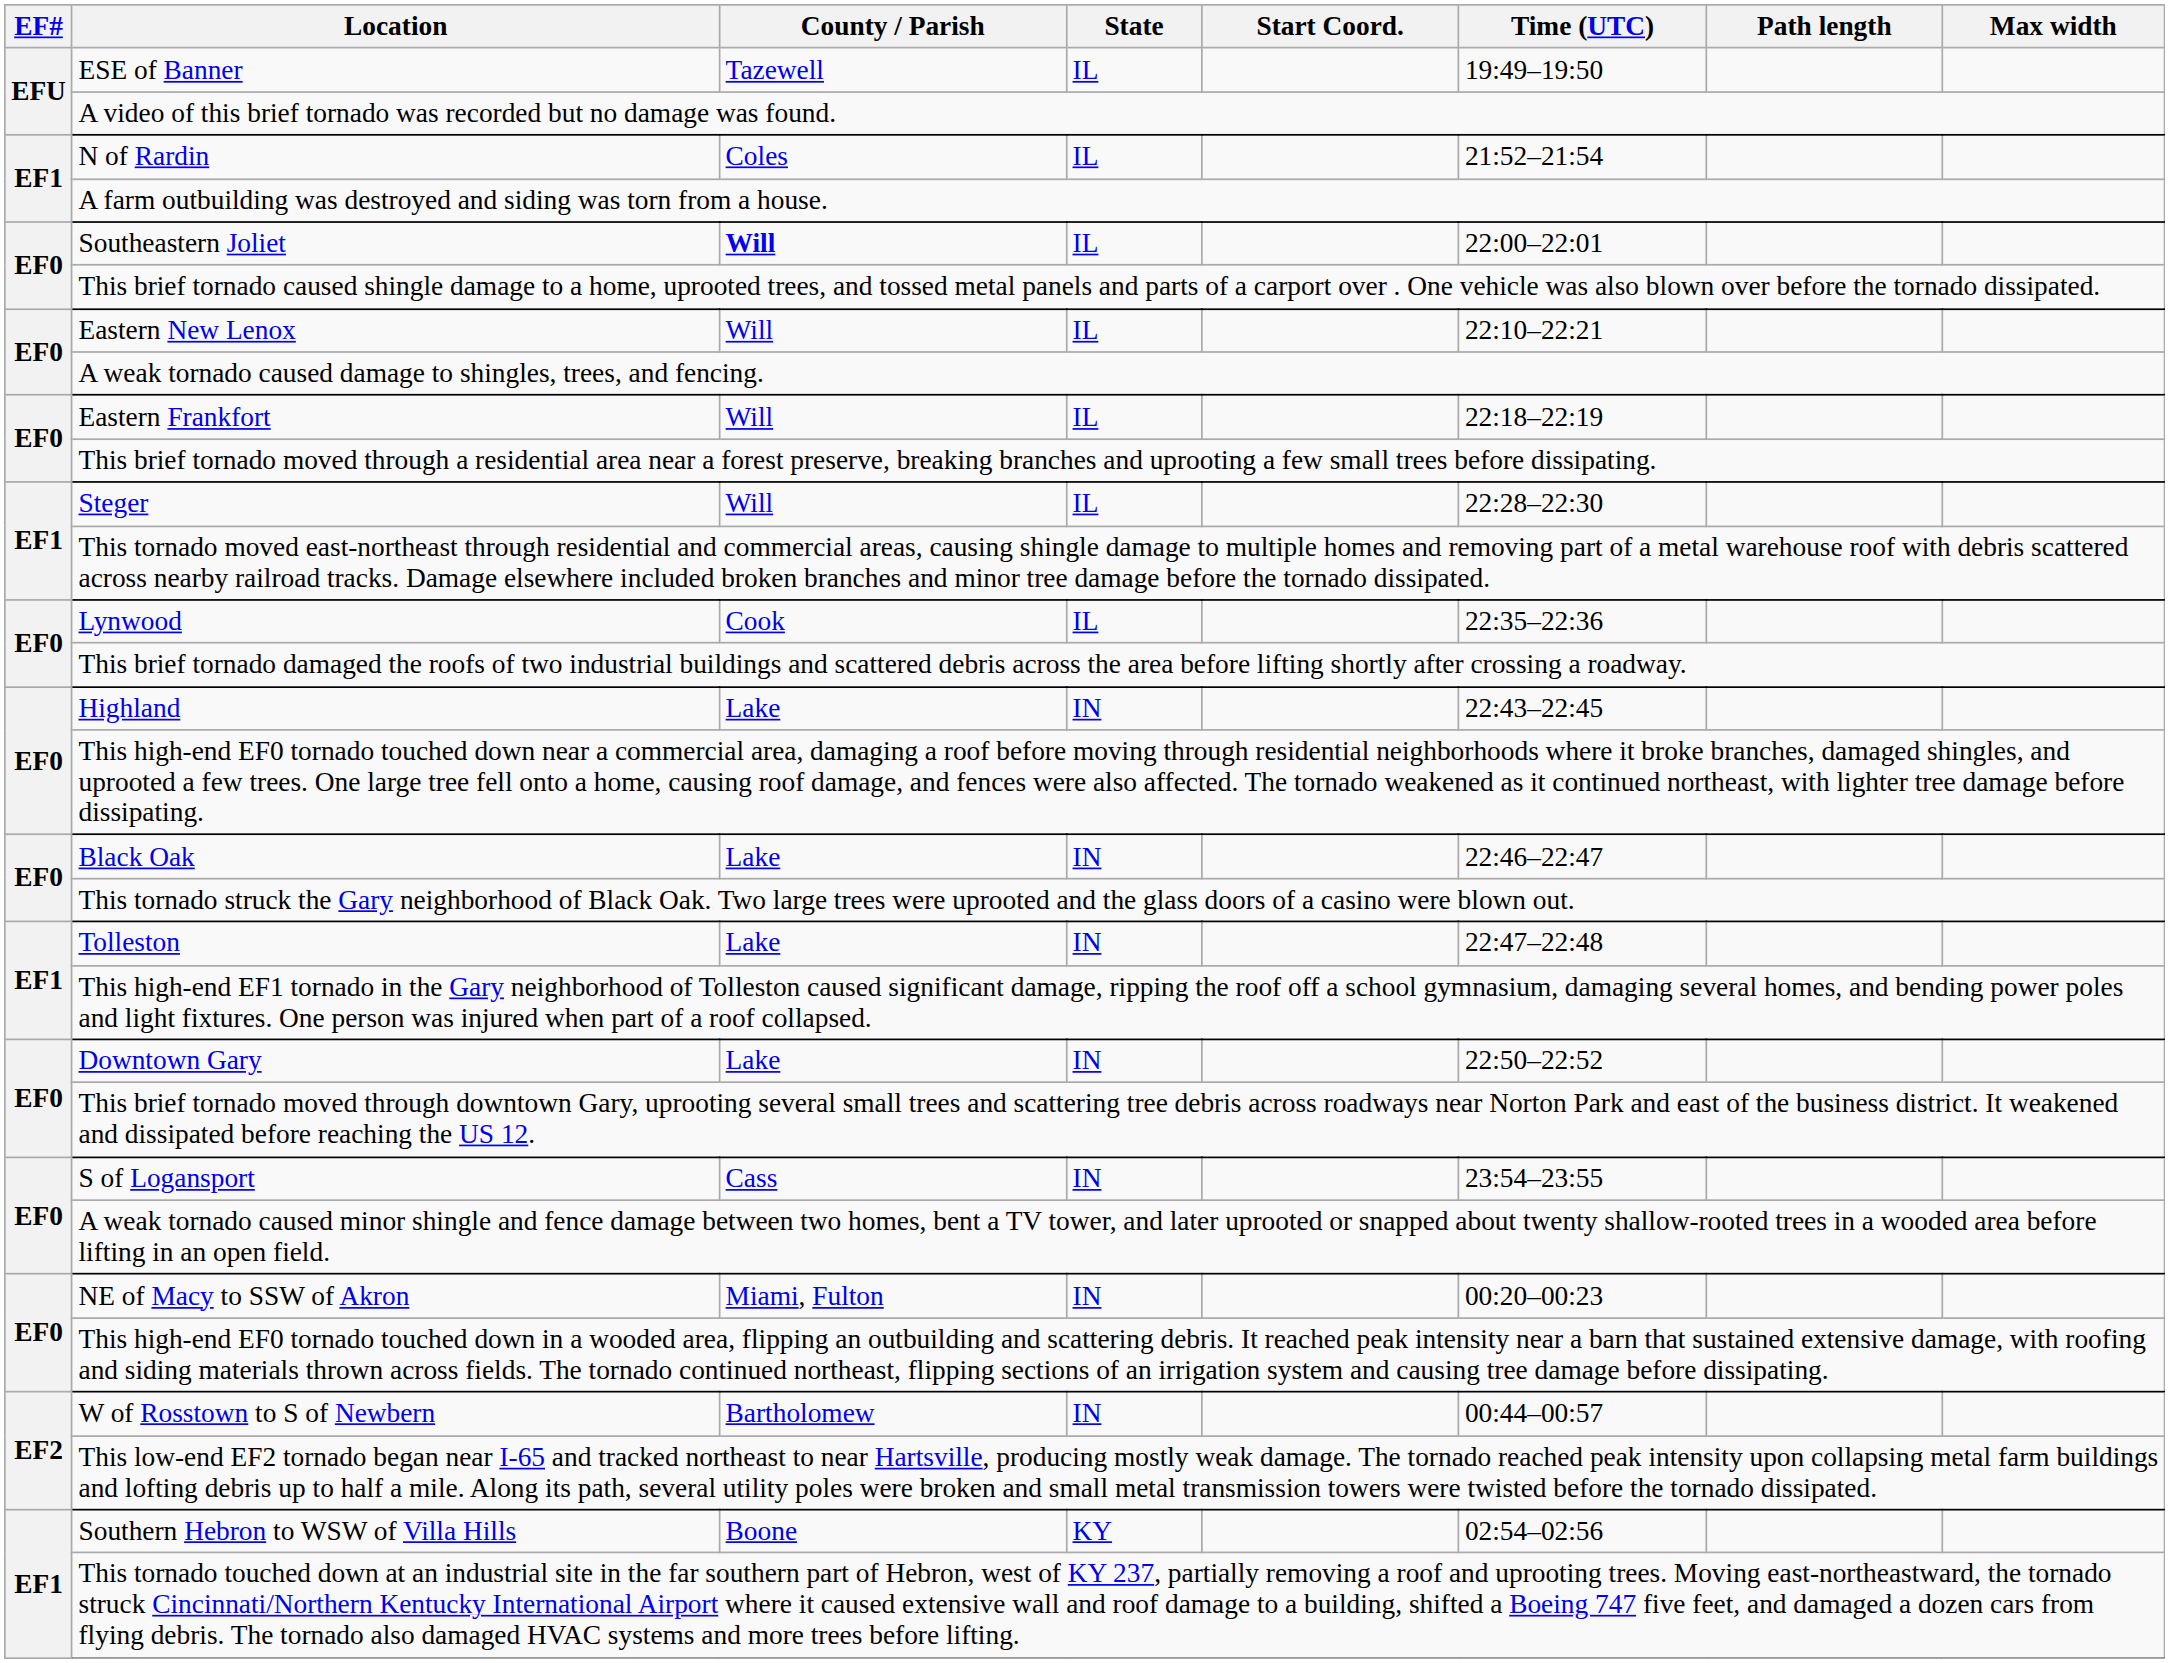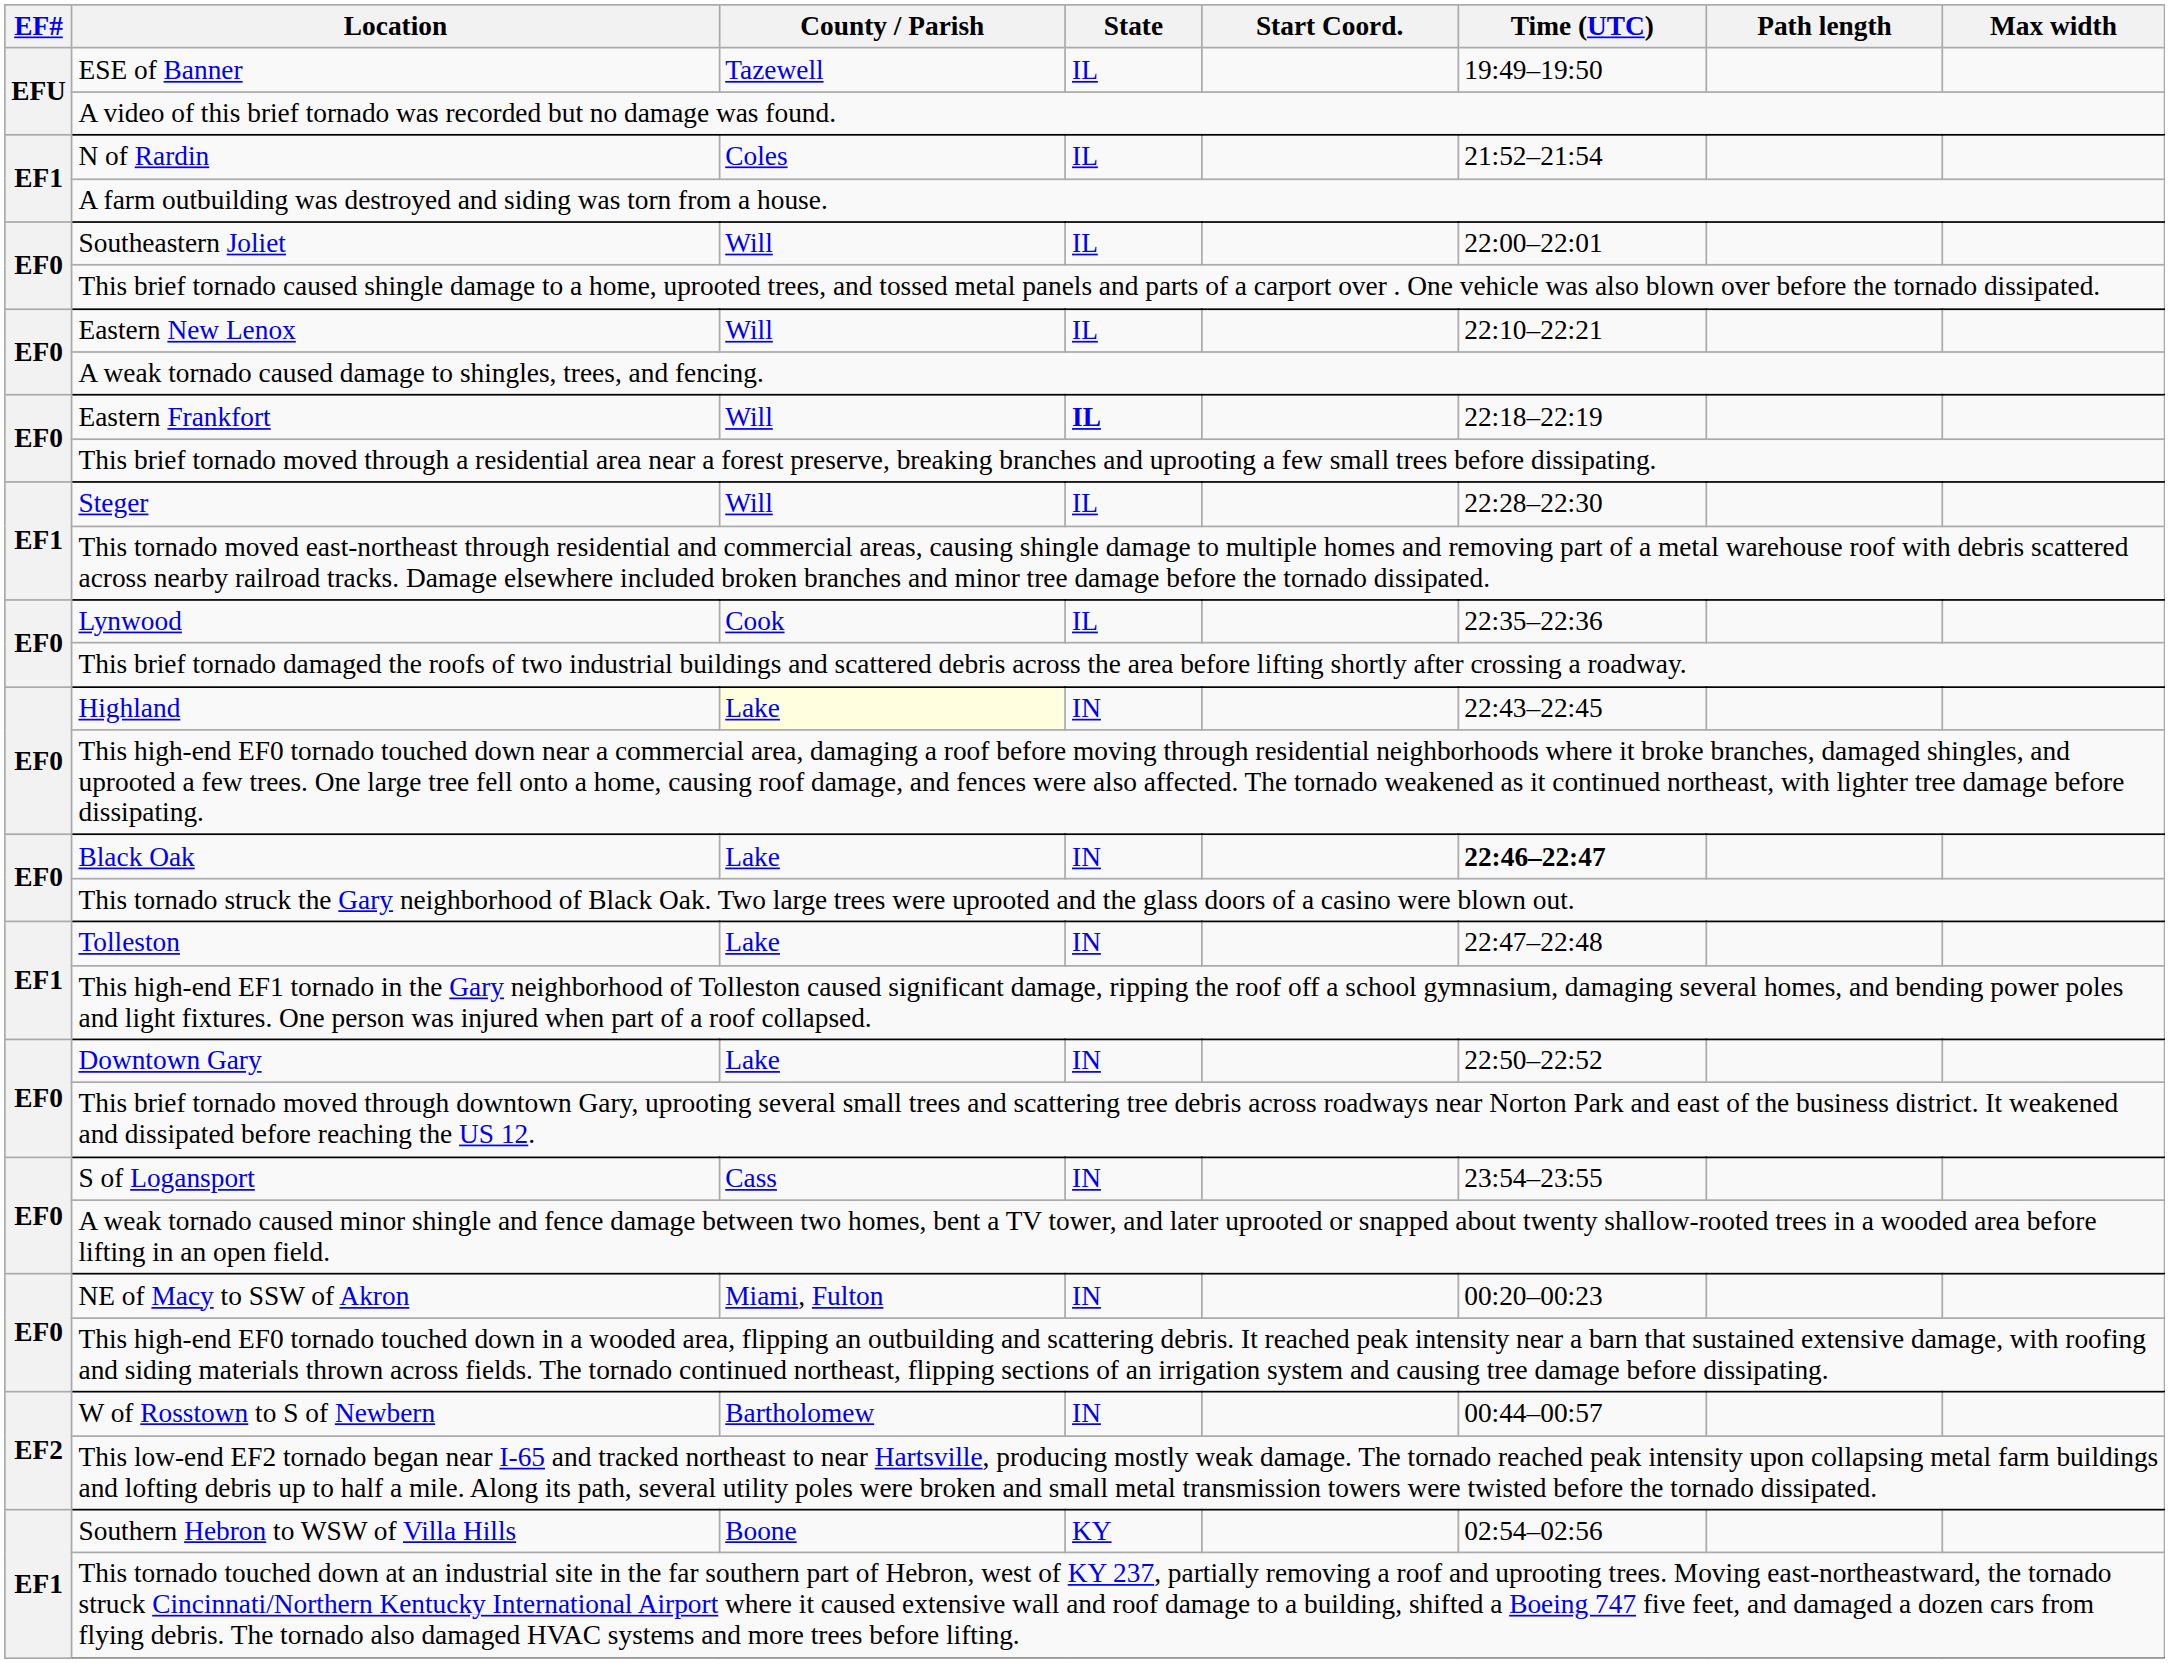Southeastern Joliet | County / Parish: bold -> normal
Eastern Frankfort | State: normal -> bold
Highland | County / Parish: no background -> lightyellow background
Black Oak | Time (UTC): normal -> bold
